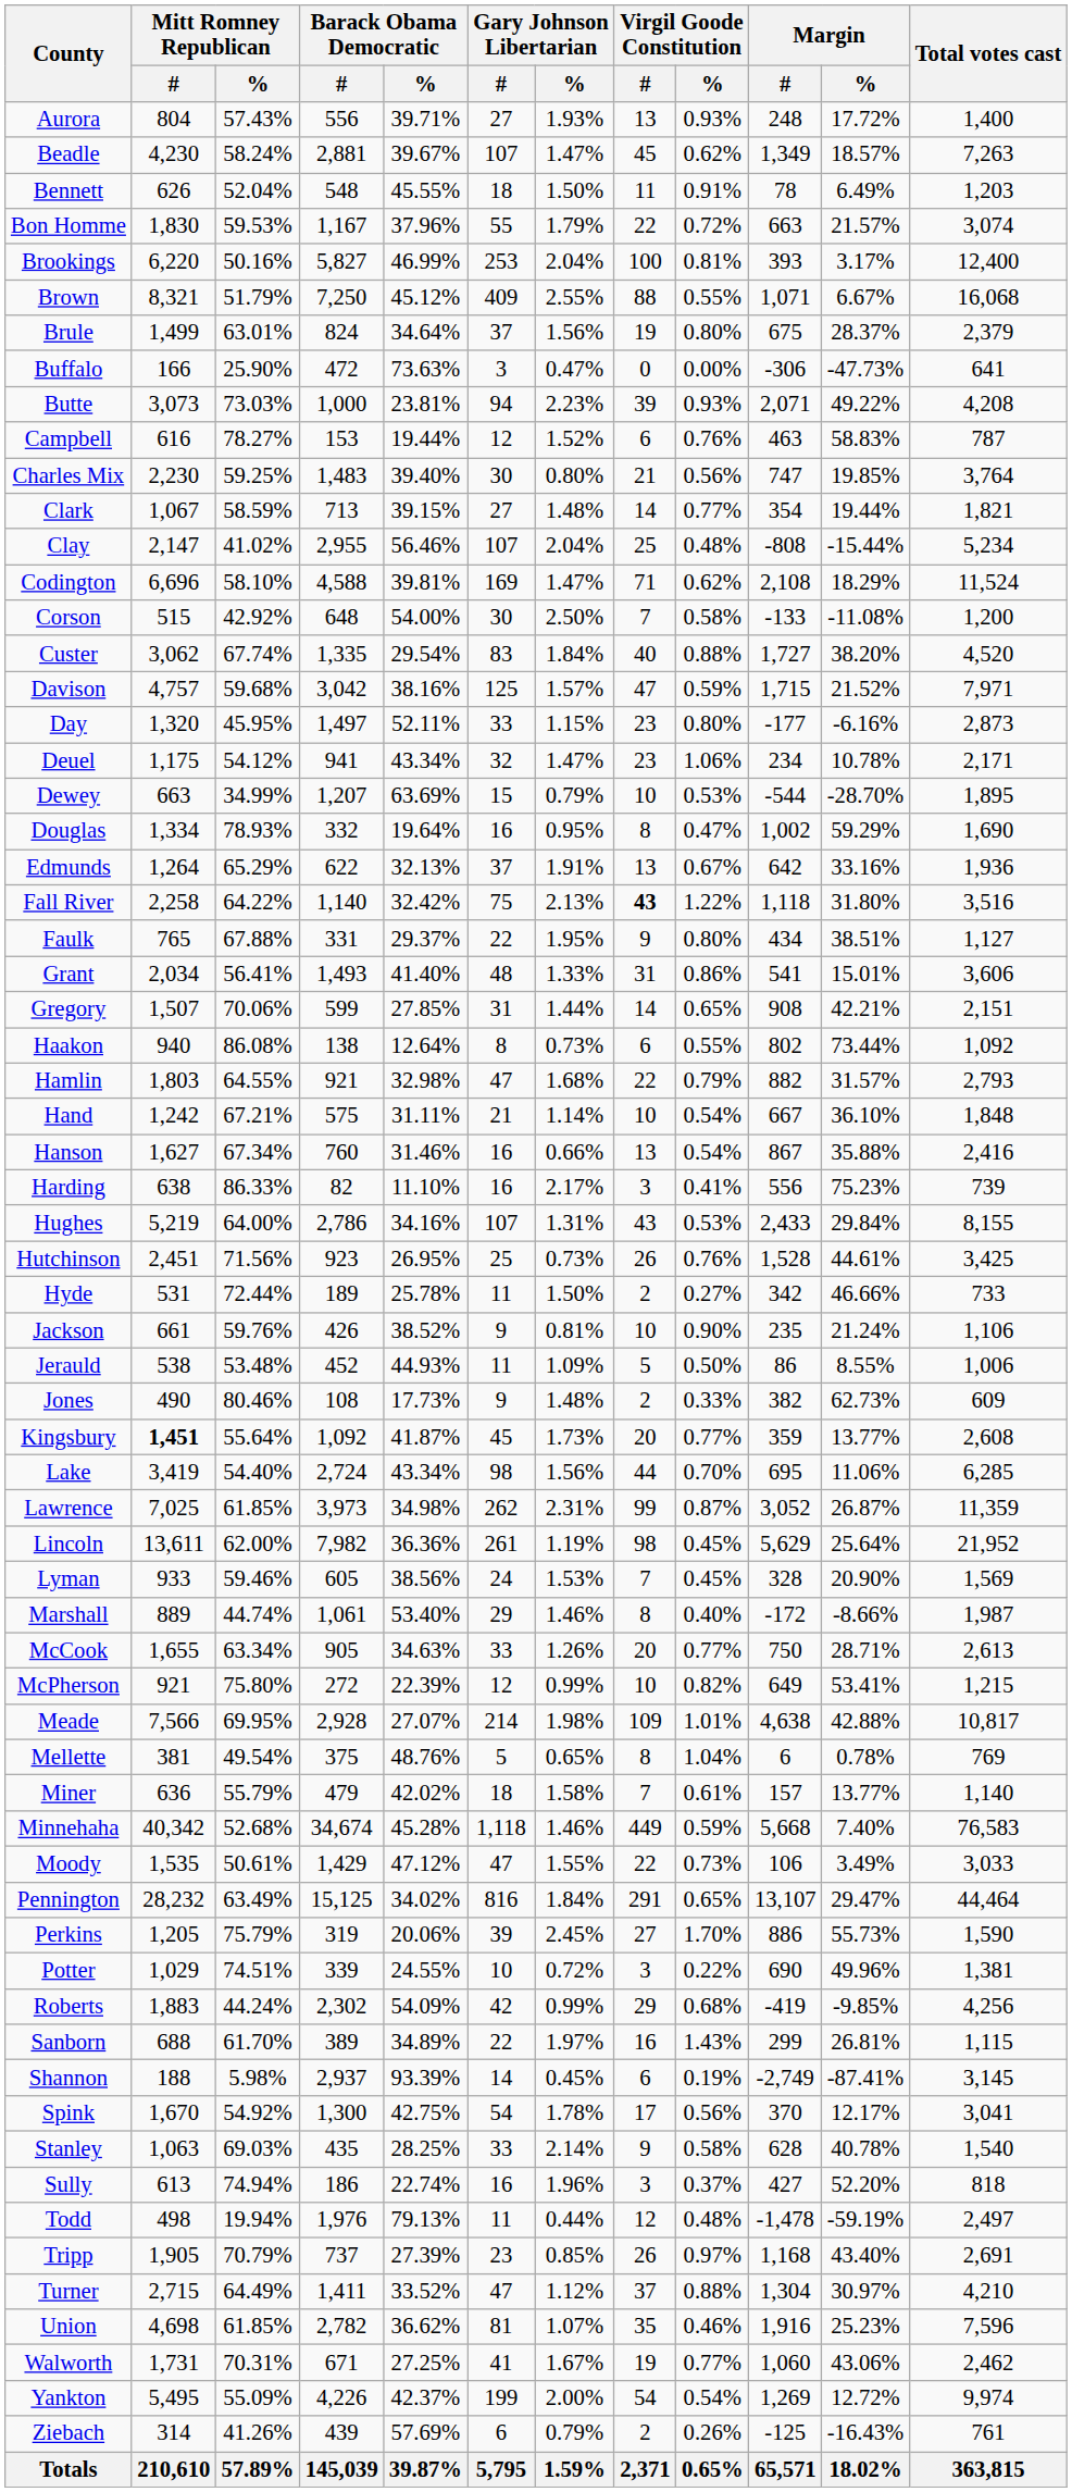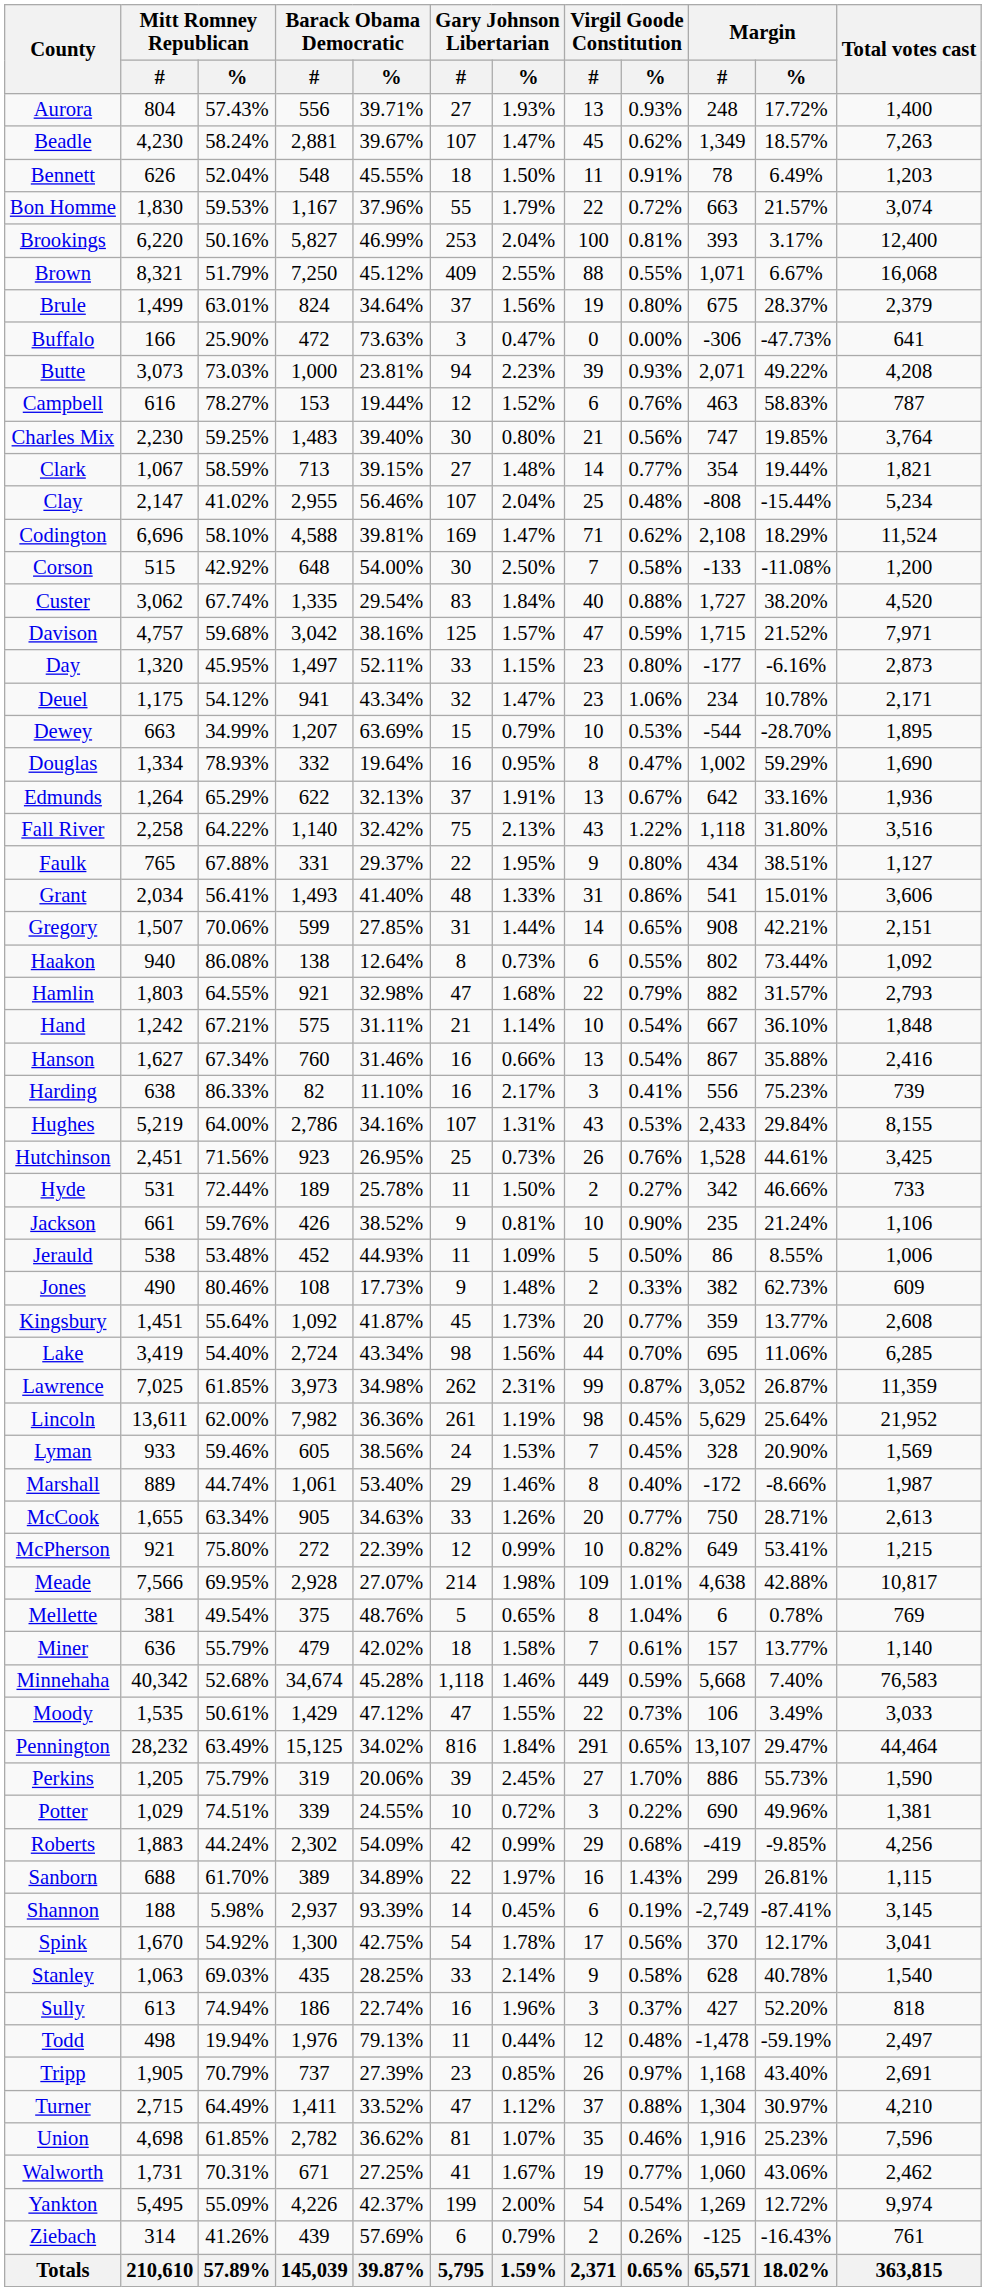Fall River | Virgil Goode Constitution / #: bold -> normal
Kingsbury | Mitt Romney Republican / #: bold -> normal
